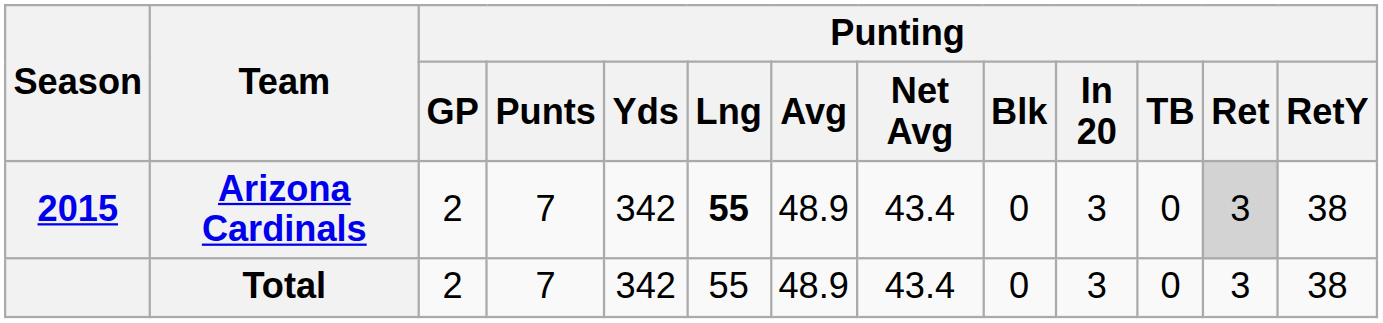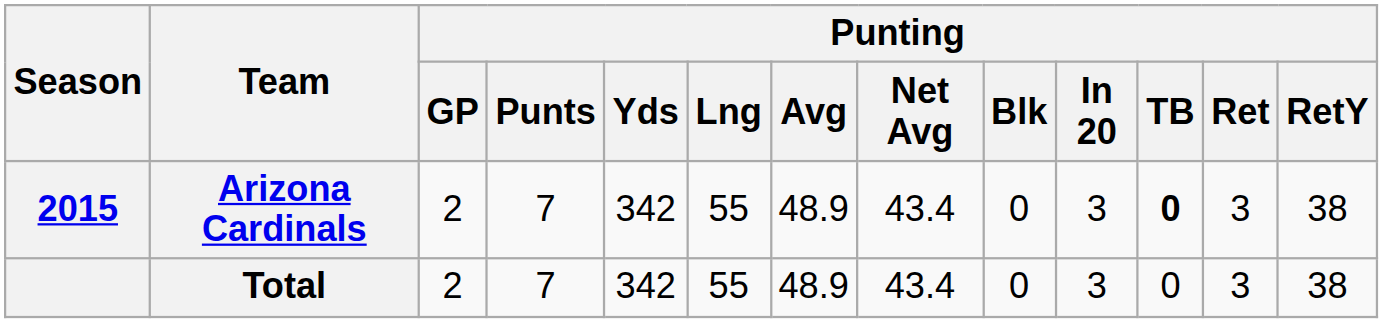Arizona Cardinals | Punting / Lng: bold -> normal
Arizona Cardinals | Punting / TB: normal -> bold
Arizona Cardinals | Punting / Ret: lightgrey background -> no background
